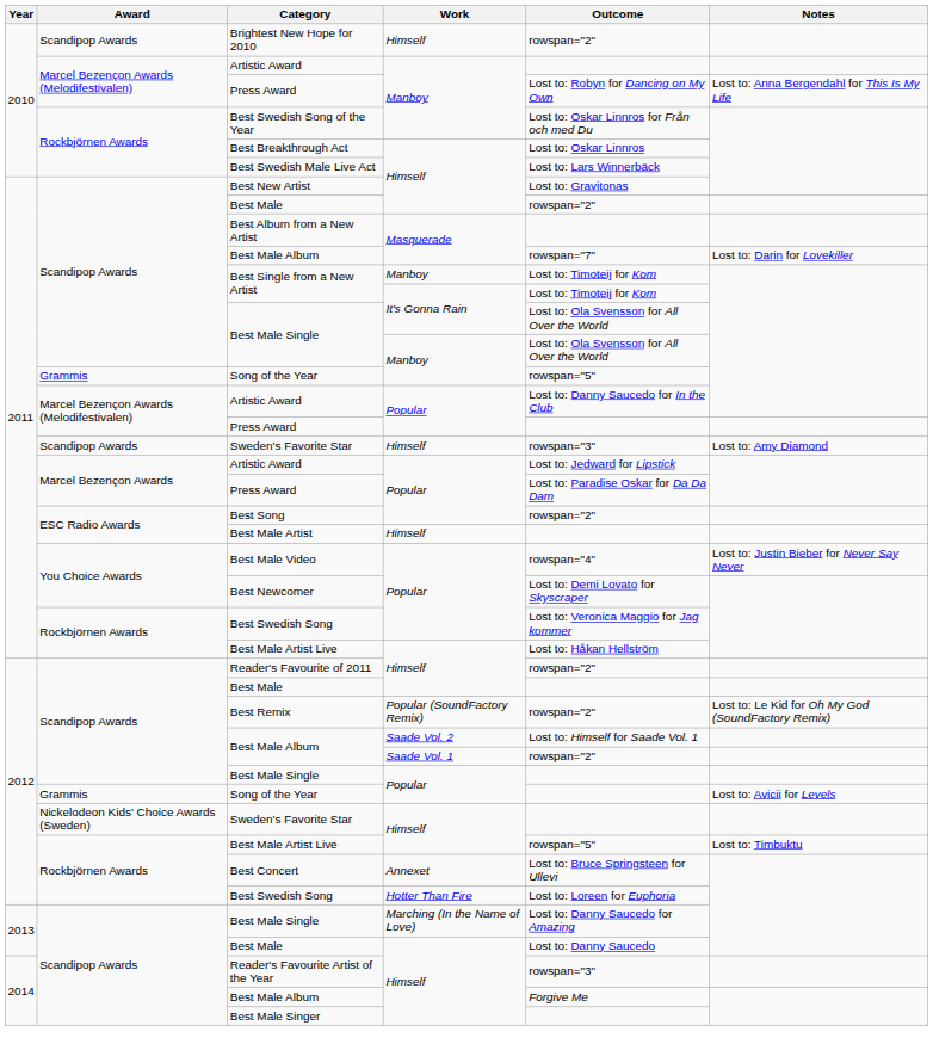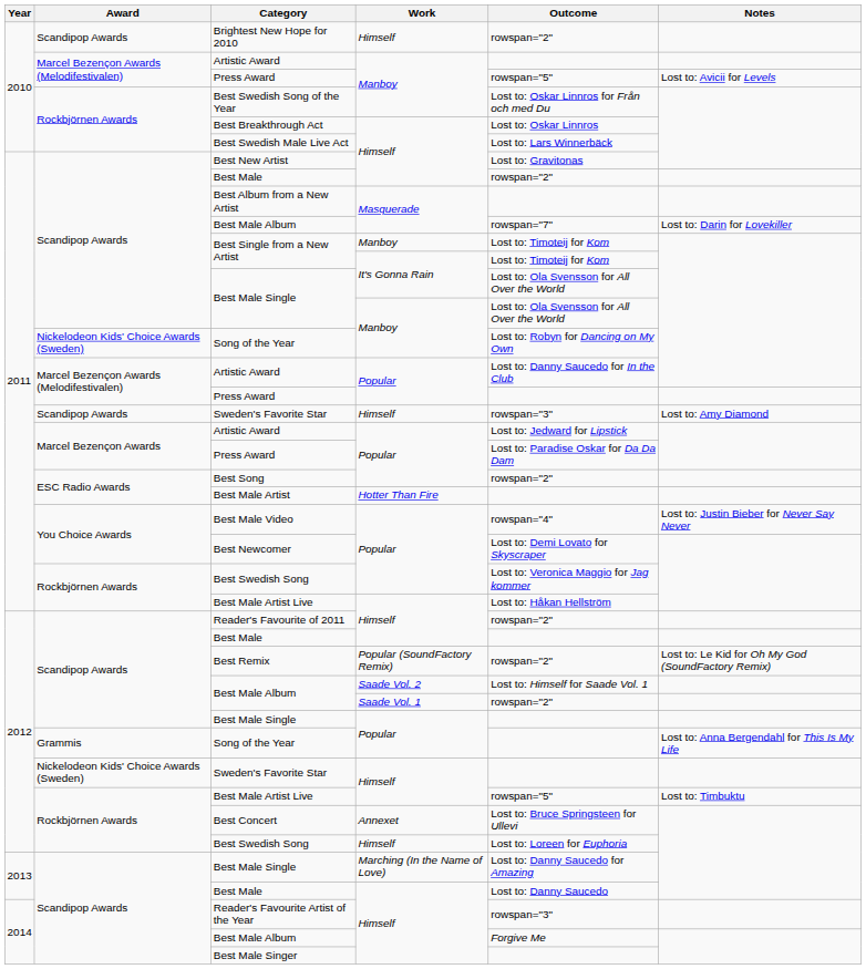2010 / Press Award | Outcome: Lost to: Robyn for Dancing on My Own -> rowspan="5"
2010 / Press Award | Notes: Lost to: Anna Bergendahl for This Is My Life -> Lost to: Avicii for Levels
2011 / Song of the Year | Award: Grammis -> Nickelodeon Kids' Choice Awards (Sweden)
2011 / Song of the Year | Outcome: rowspan="5" -> Lost to: Robyn for Dancing on My Own
Best Male Artist | Work: Himself -> Hotter Than Fire
2012 / Song of the Year | Notes: Lost to: Avicii for Levels -> Lost to: Anna Bergendahl for This Is My Life
2012 / Best Swedish Song | Work: Hotter Than Fire -> Himself
